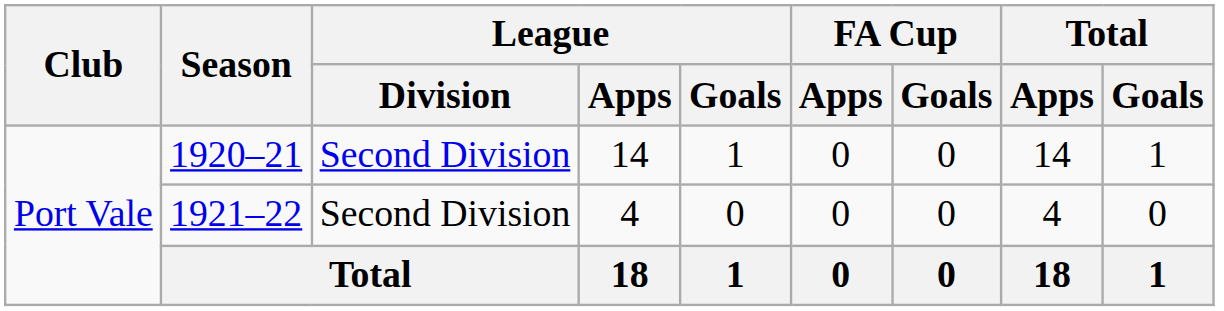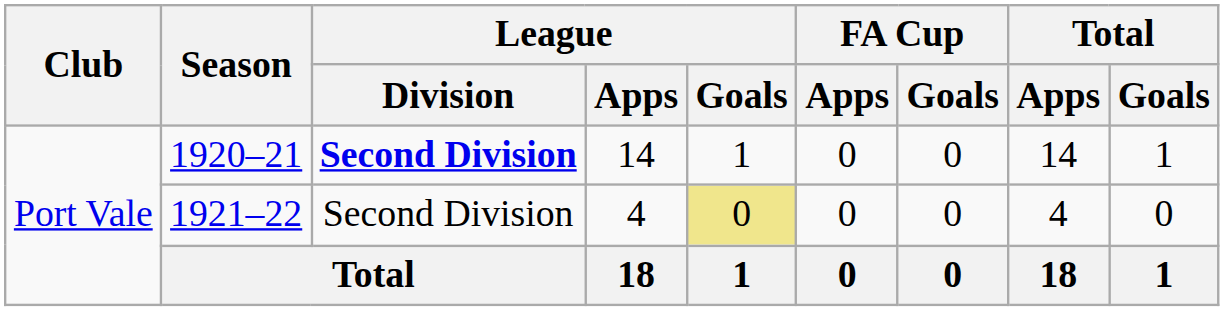1920–21 | League / Division: normal -> bold
1921–22 | League / Goals: no background -> khaki background
